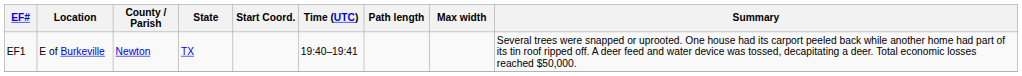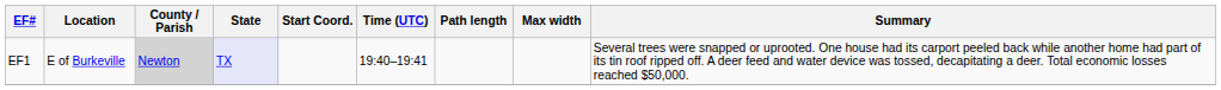EF1 | County / Parish: no background -> lightgrey background
EF1 | State: no background -> lavender background
